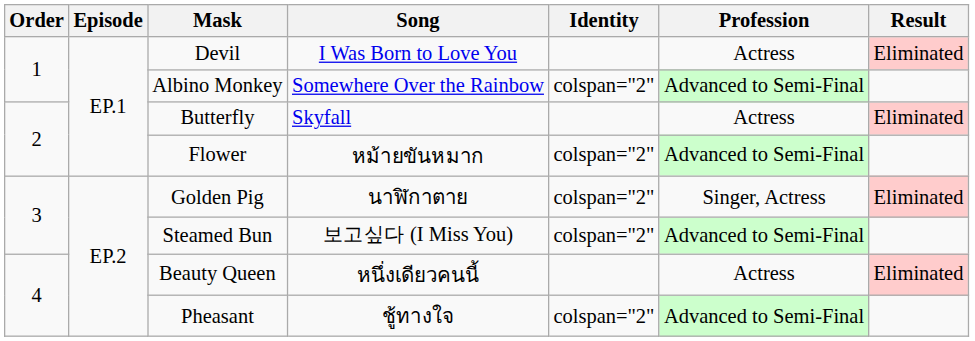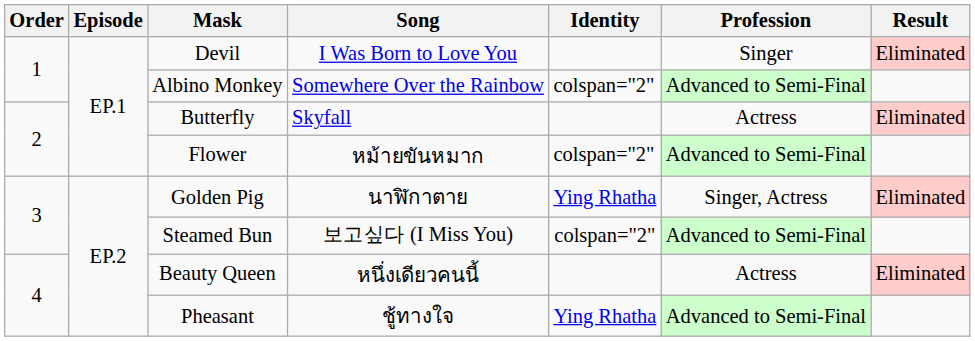Devil | Profession: Actress -> Singer
Golden Pig | Identity: colspan="2" -> Ying Rhatha
Pheasant | Identity: colspan="2" -> Ying Rhatha
